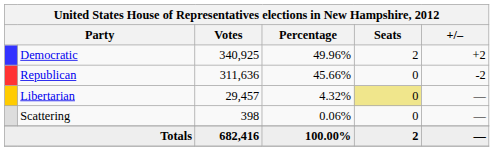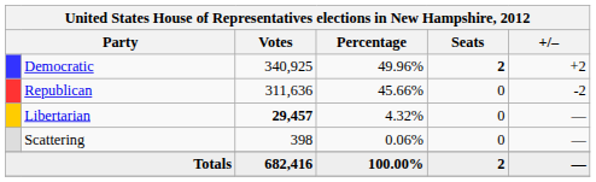Democratic | Seats: normal -> bold
Libertarian | Votes: normal -> bold
Libertarian | Seats: khaki background -> no background
